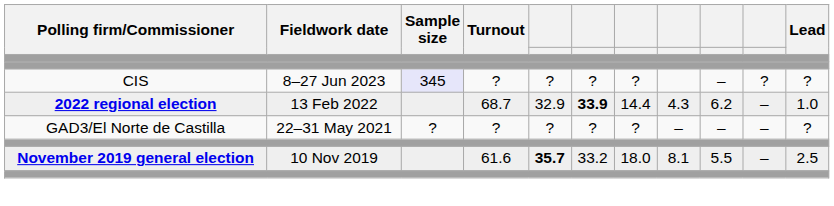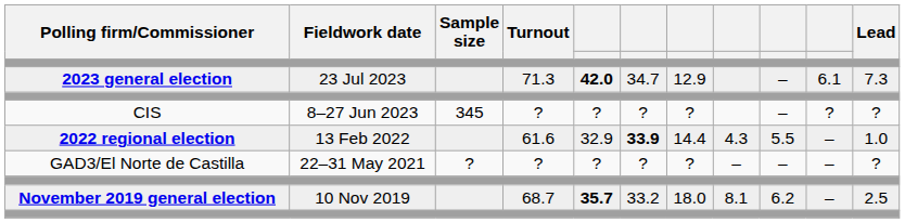+ row: 2023 general election | 23 Jul 2023 | 71.3 | 42.0 | 34.7 | 12.9 | – | 6.1 | 7.3
CIS | Sample size: lavender background -> no background
2022 regional election | Turnout: 68.7 -> 61.6
2022 regional election | column 9: 6.2 -> 5.5
November 2019 general election | Turnout: 61.6 -> 68.7
November 2019 general election | column 9: 5.5 -> 6.2
